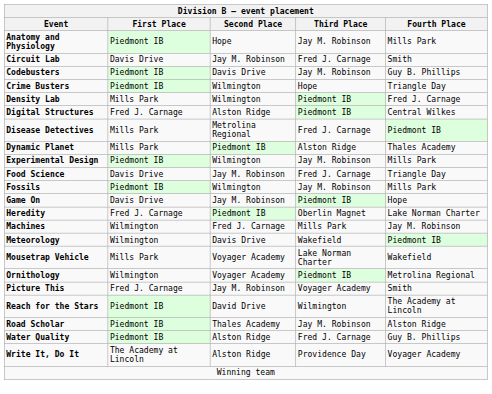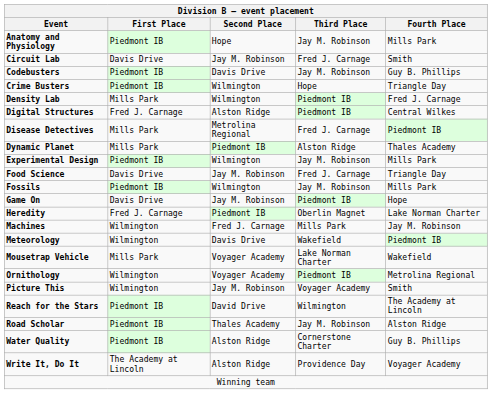Picture This | First Place: Fred J. Carnage -> Wilmington
Water Quality | Third Place: Fred J. Carnage -> Cornerstone Charter
